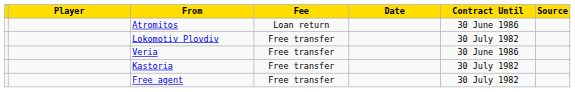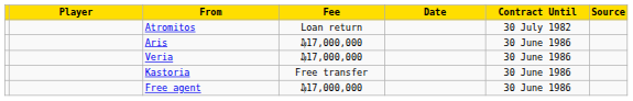Atromitos | Contract Until: 30 June 1986 -> 30 July 1982
- row: Lokomotiv Plovdiv | Free transfer | 30 July 1982
+ row: Aris | ₯17,000,000 | 30 June 1986
Veria | Fee: Free transfer -> ₯17,000,000
Kastoria | Contract Until: 30 July 1982 -> 30 June 1986
Free agent | Fee: Free transfer -> ₯17,000,000
Free agent | Contract Until: 30 July 1982 -> 30 June 1986
